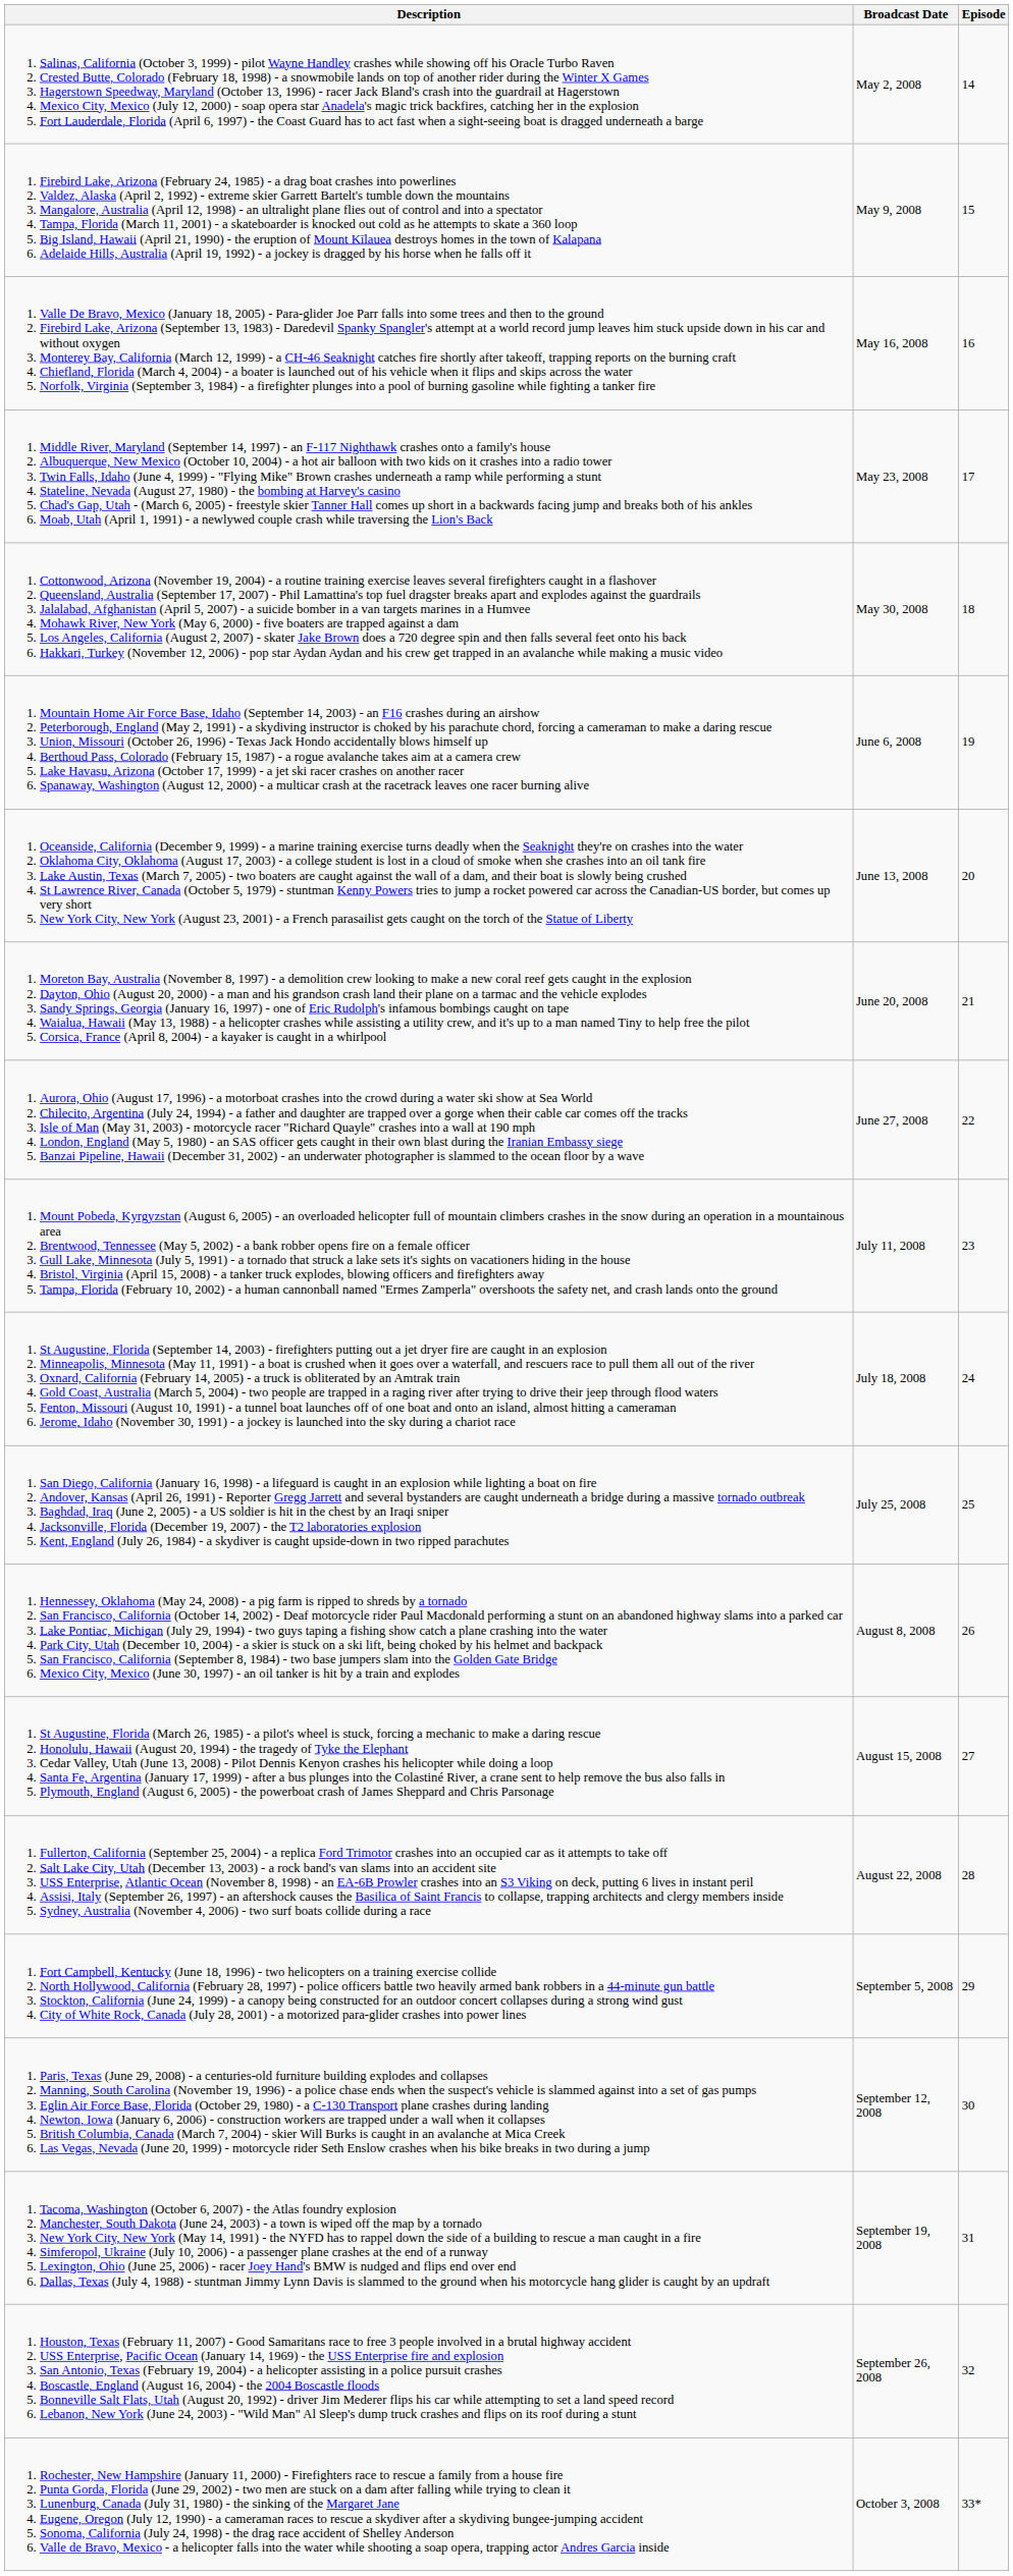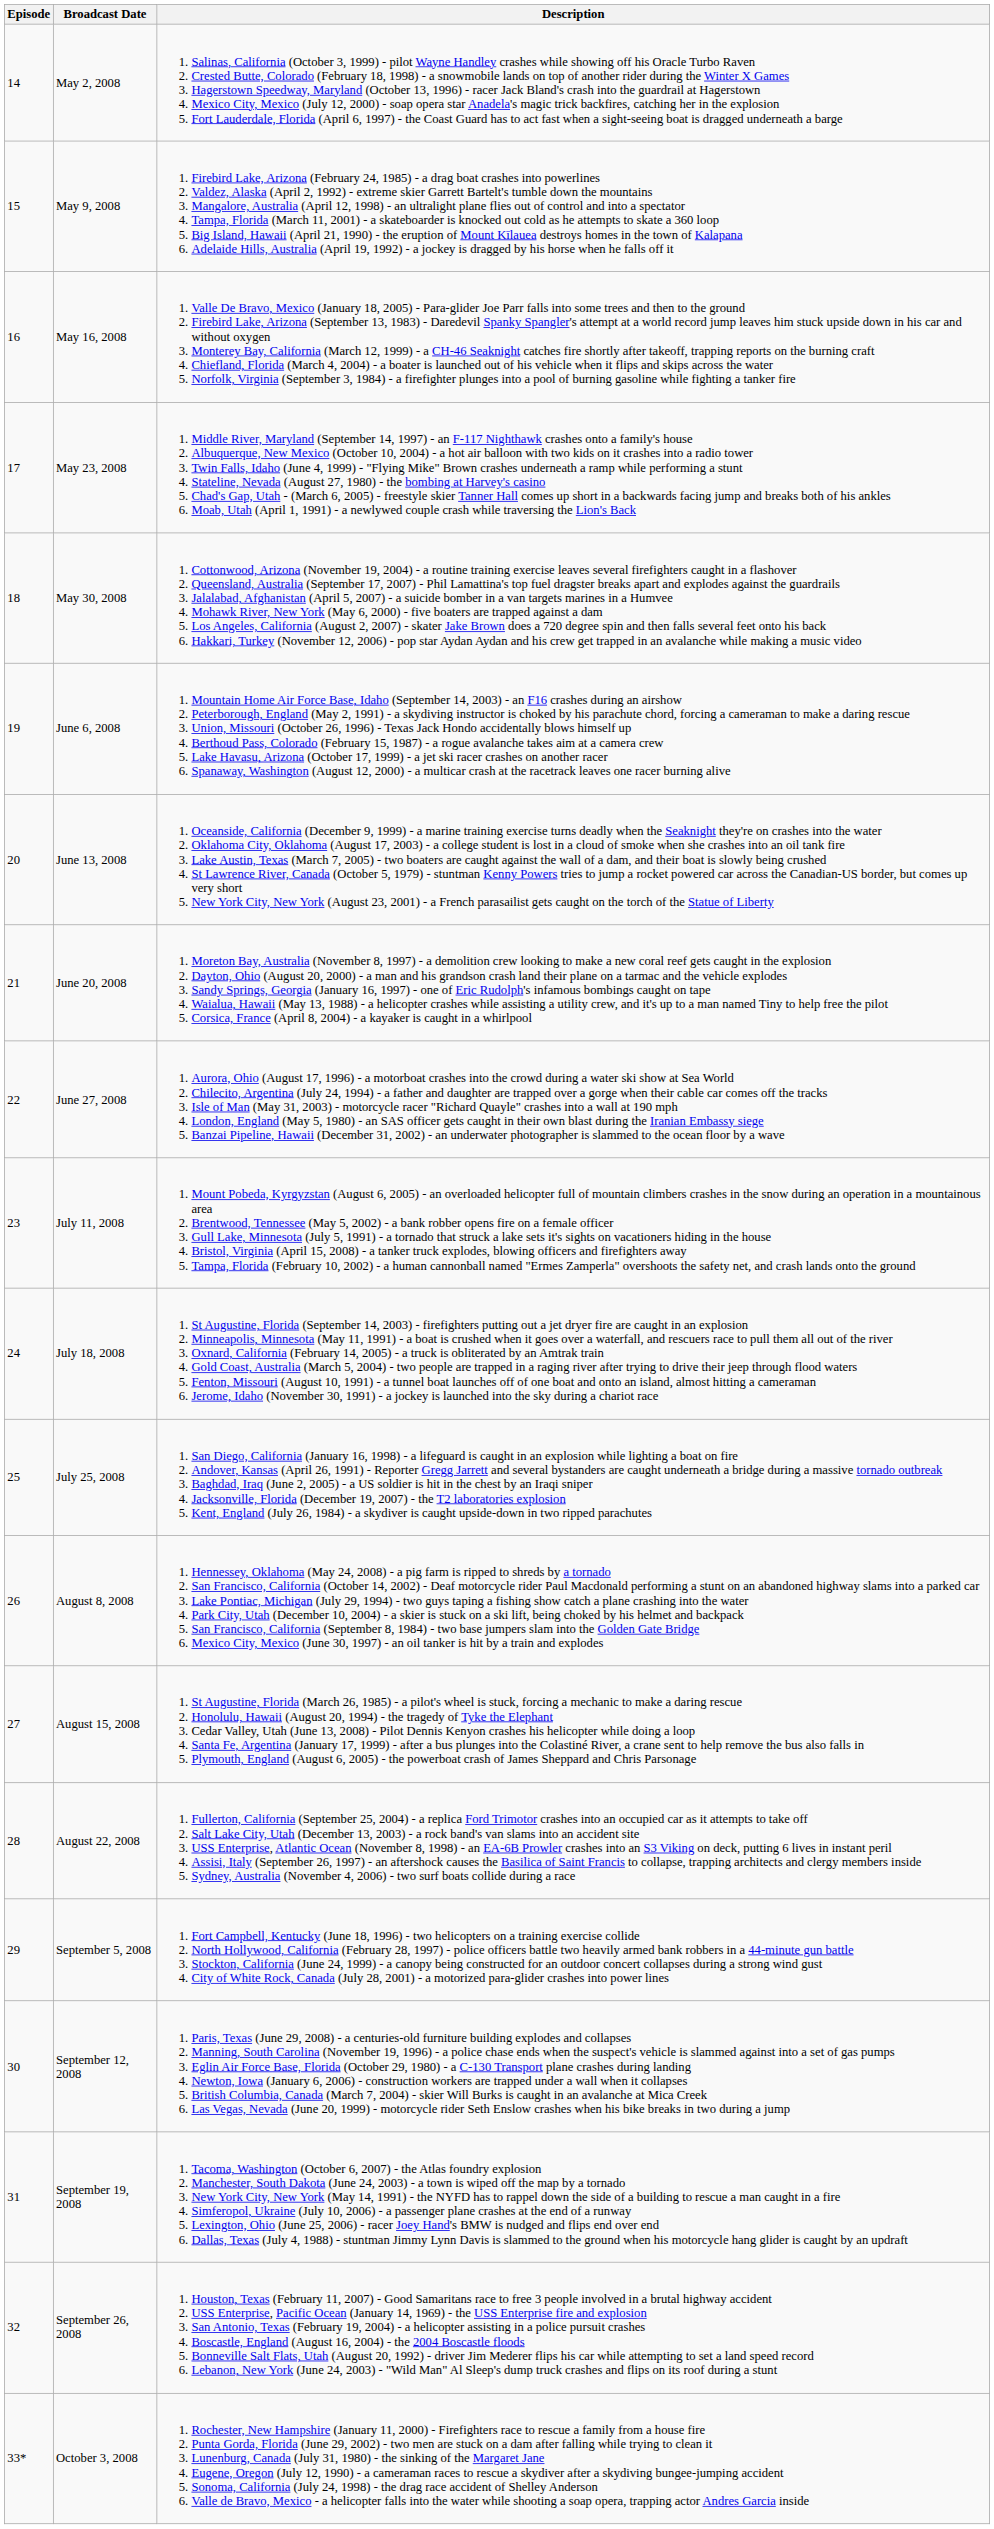columns swapped: Episode <-> Description
